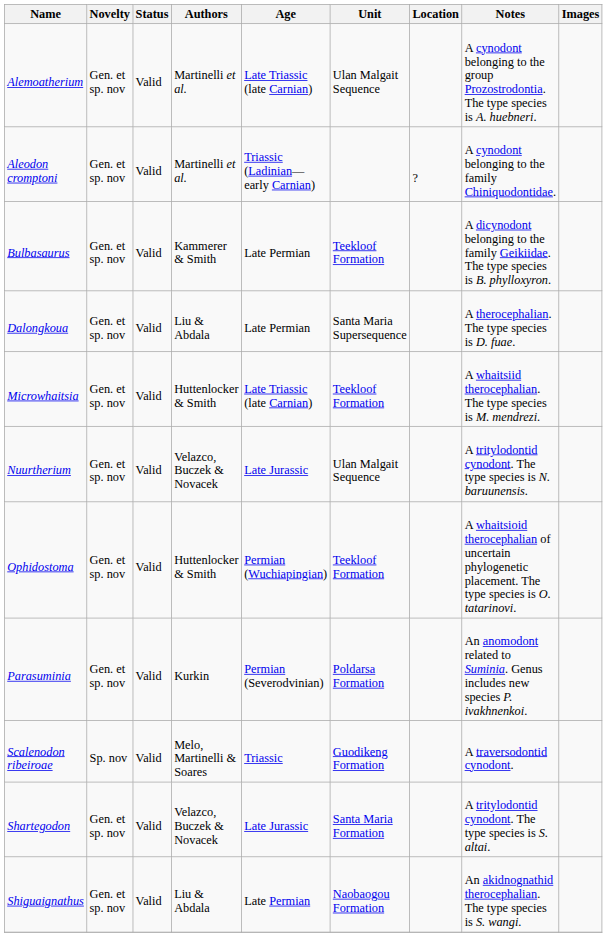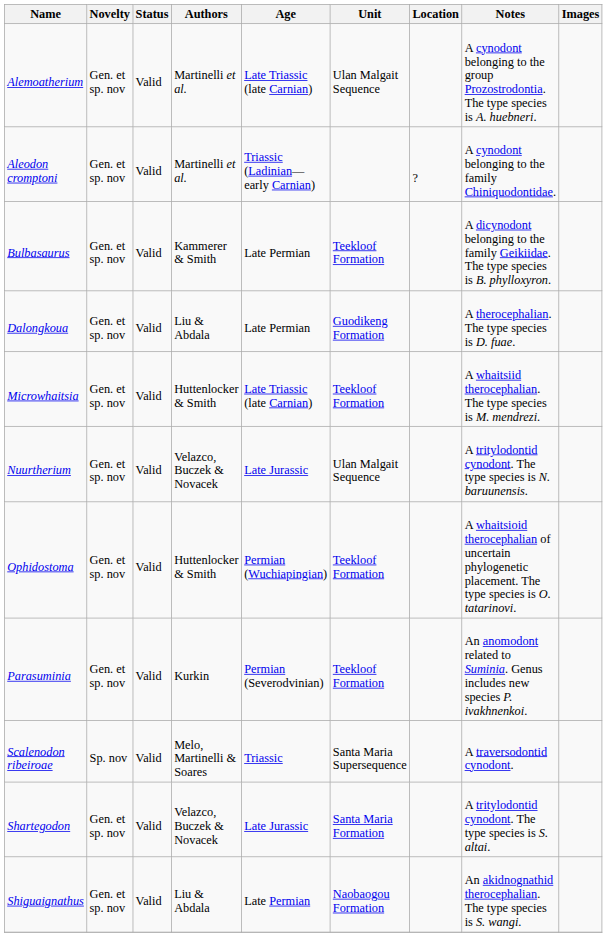Dalongkoua | Unit: Santa Maria Supersequence -> Guodikeng Formation
Parasuminia | Unit: Poldarsa Formation -> Teekloof Formation
Scalenodon ribeiroae | Unit: Guodikeng Formation -> Santa Maria Supersequence
